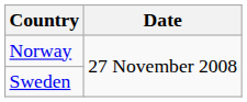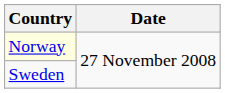Norway | Country: no background -> lightyellow background
